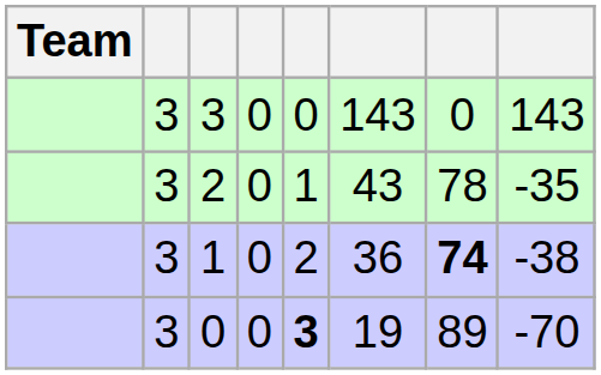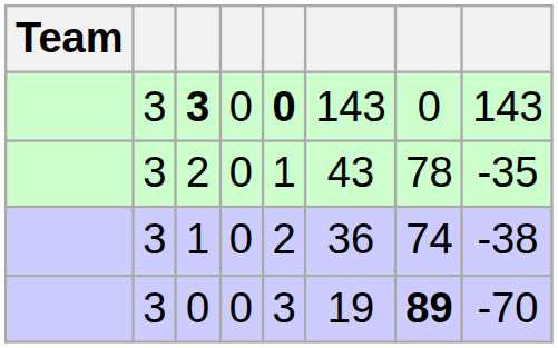row 2 | column 3: normal -> bold
row 2 | column 5: normal -> bold
row 4 | column 7: bold -> normal
row 5 | column 5: bold -> normal
row 5 | column 7: normal -> bold
